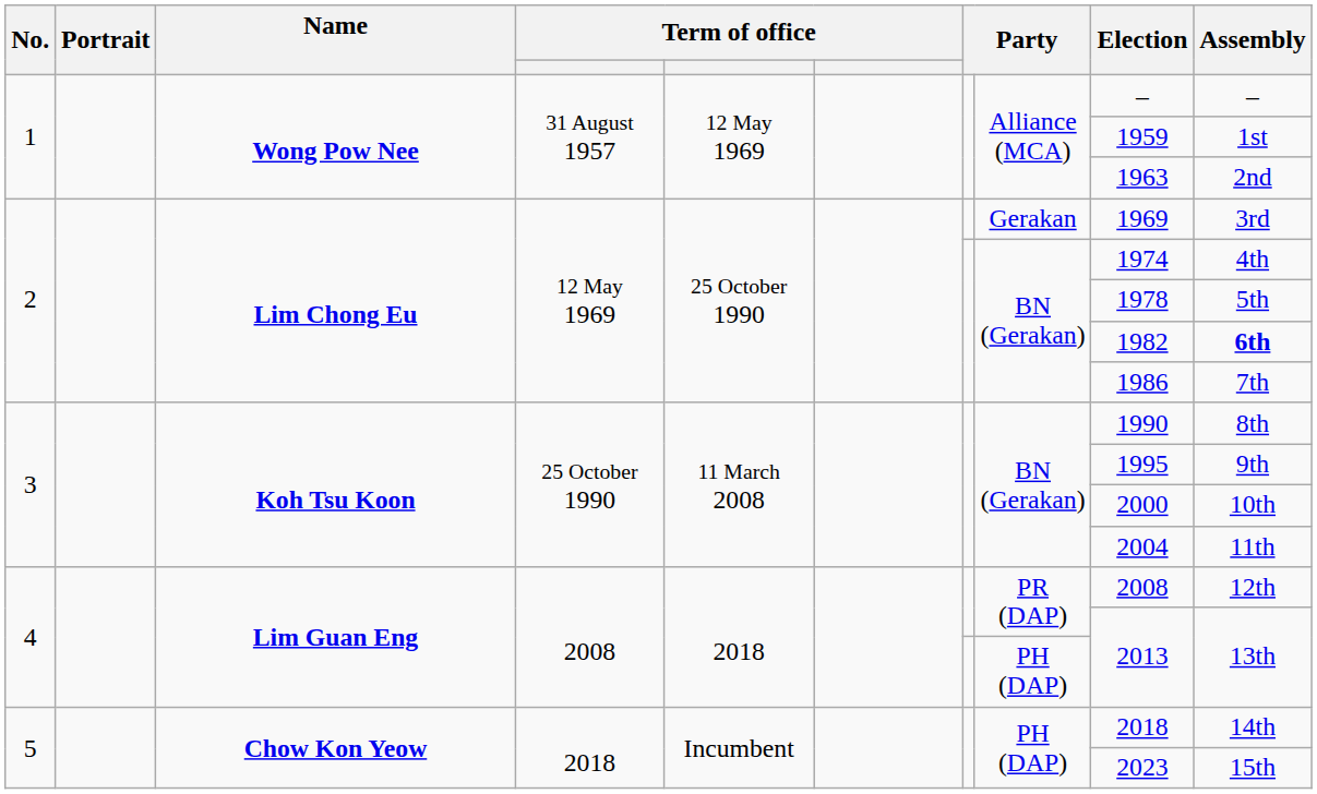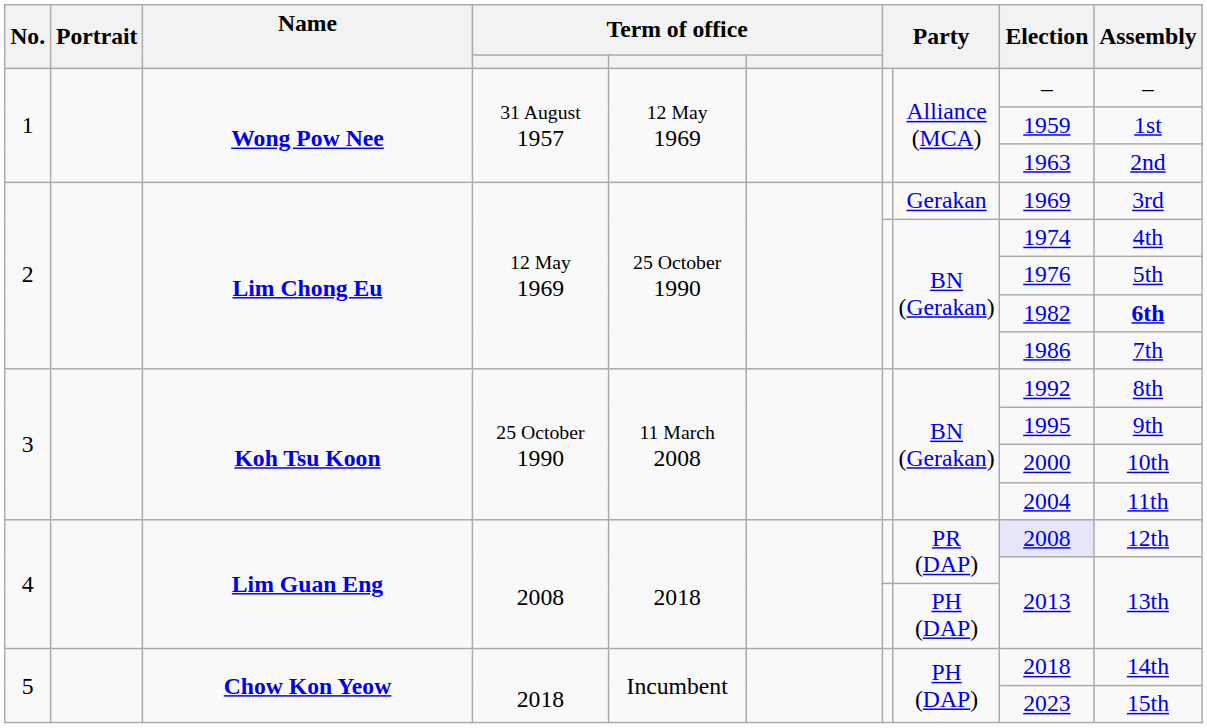row 8 | Election: 1978 -> 1976
row 11 | Election: 1990 -> 1992
row 15 | Election: no background -> lavender background
